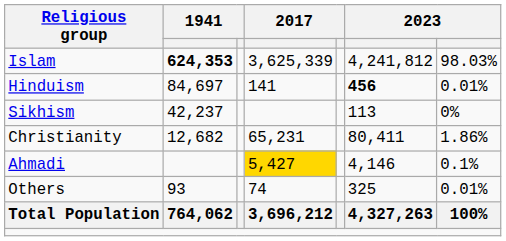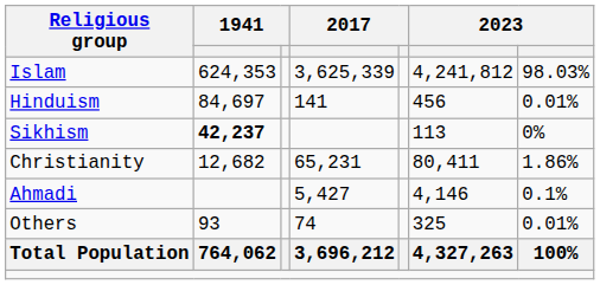Islam | column 2: bold -> normal
Hinduism | column 6: bold -> normal
Sikhism | column 2: normal -> bold
Ahmadi | column 4: gold background -> no background
